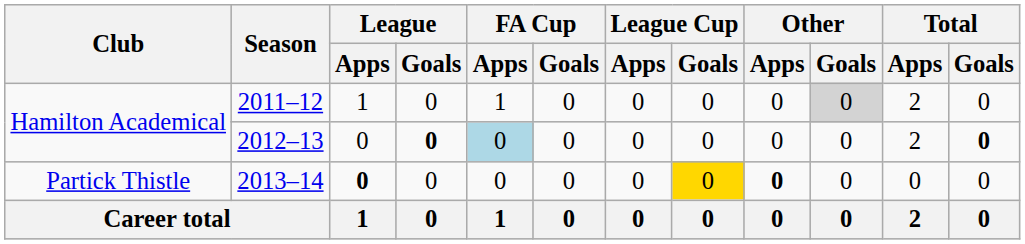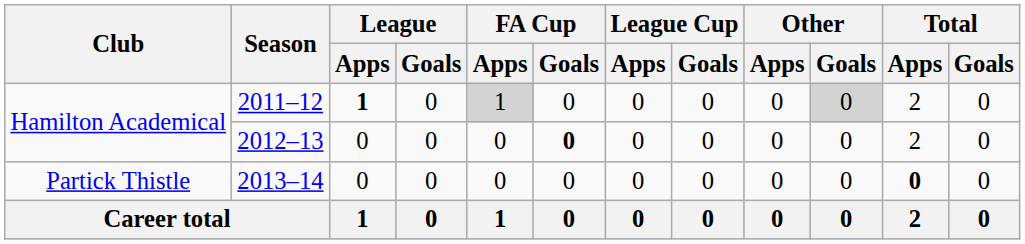2011–12 | League / Apps: normal -> bold
2011–12 | FA Cup / Apps: no background -> lightgrey background
2012–13 | League / Goals: bold -> normal
2012–13 | FA Cup / Apps: lightblue background -> no background
2012–13 | FA Cup / Goals: normal -> bold
2012–13 | Total / Goals: bold -> normal
2013–14 | League / Apps: bold -> normal
2013–14 | League Cup / Goals: gold background -> no background
2013–14 | Other / Apps: bold -> normal
2013–14 | Total / Apps: normal -> bold
